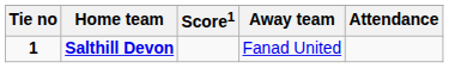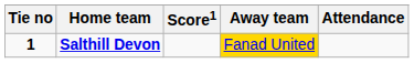Salthill Devon | Away team: no background -> gold background
